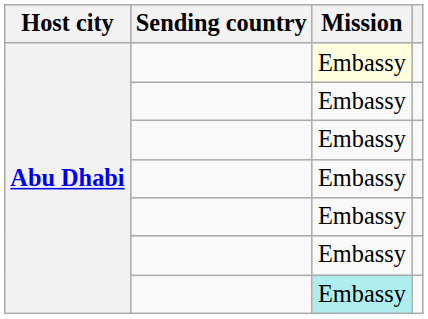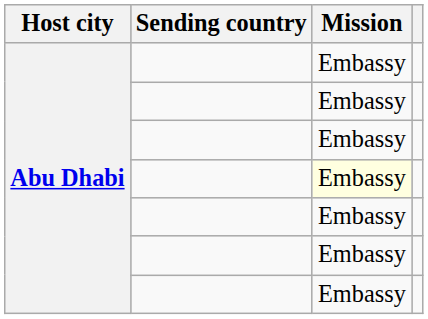row 2 | Mission: lightyellow background -> no background
row 5 | Mission: no background -> lightyellow background
row 8 | Mission: paleturquoise background -> no background
